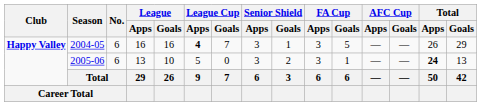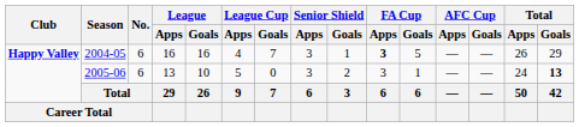2004-05 | League Cup / Apps: bold -> normal
2004-05 | FA Cup / Apps: normal -> bold
2005-06 | Total / Apps: bold -> normal
2005-06 | Total / Goals: normal -> bold
